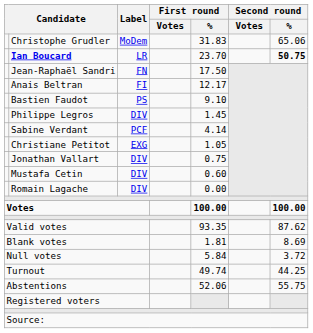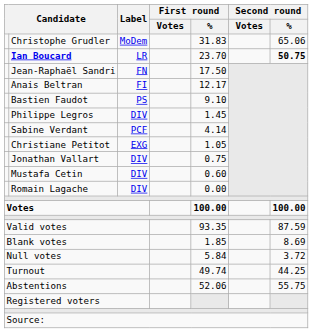Valid votes | Second round / %: 87.62 -> 87.59
Blank votes | First round / %: 1.81 -> 1.85
